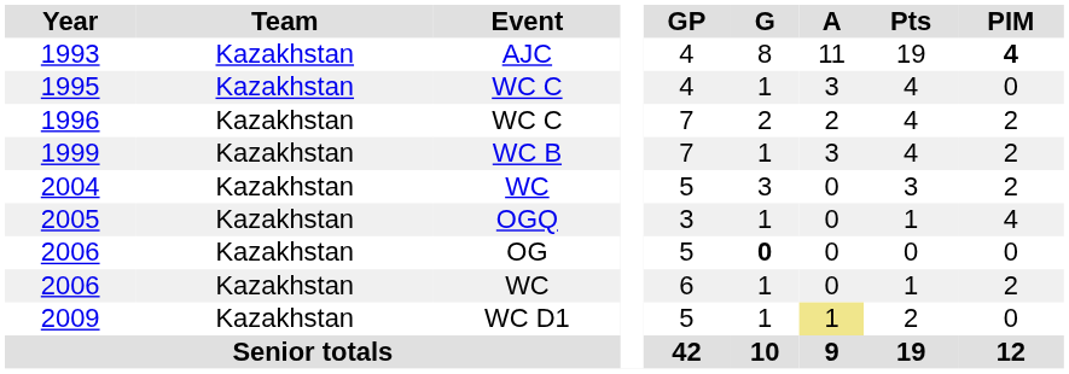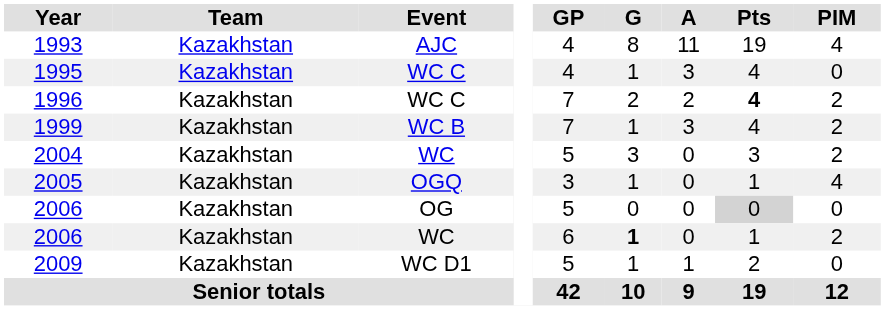1993 | PIM: bold -> normal
1996 | Pts: normal -> bold
2006 / OG | G: bold -> normal
2006 / OG | Pts: no background -> lightgrey background
2006 / WC | G: normal -> bold
2009 | A: khaki background -> no background
